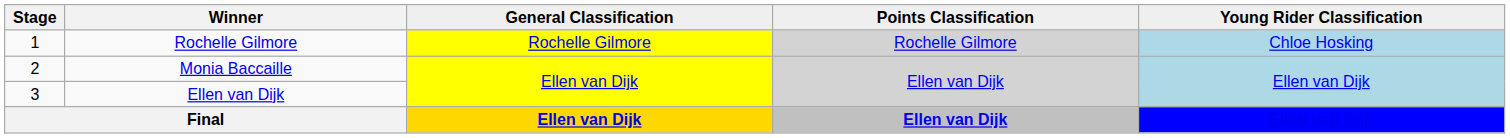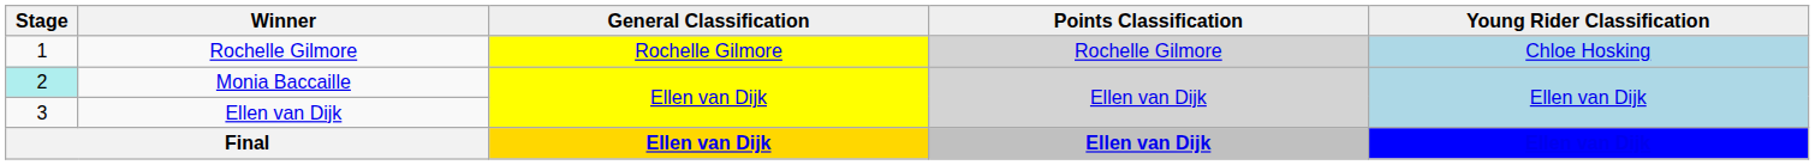Monia Baccaille | Stage: no background -> paleturquoise background
